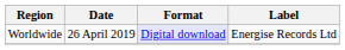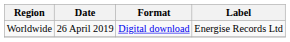Worldwide | Format: lavender background -> no background
